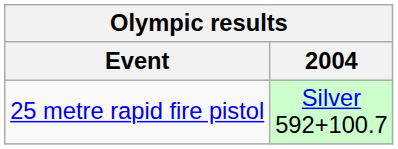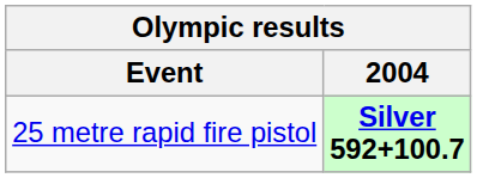25 metre rapid fire pistol | 2004: normal -> bold
